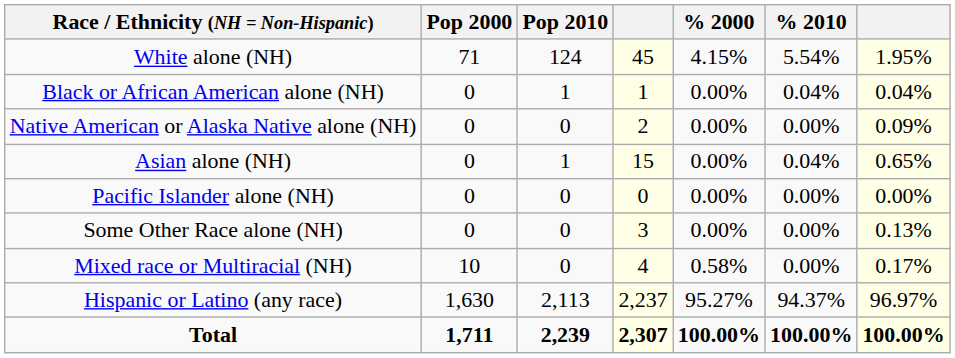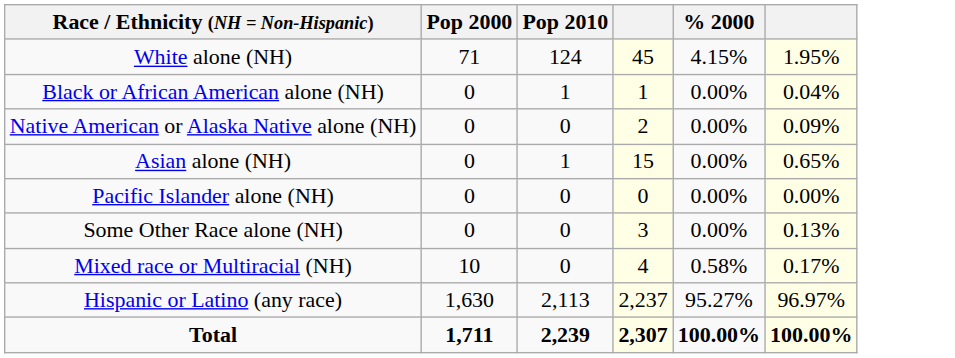- column: % 2010 | 5.54% | 0.04% | 0.00% | 0.04% | 0.00% | 0.00% | 0.00% | 94.37% | 100.00%
